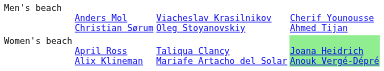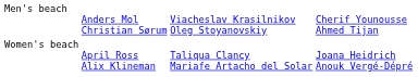Women's beach | column 4: lightgreen background -> no background
